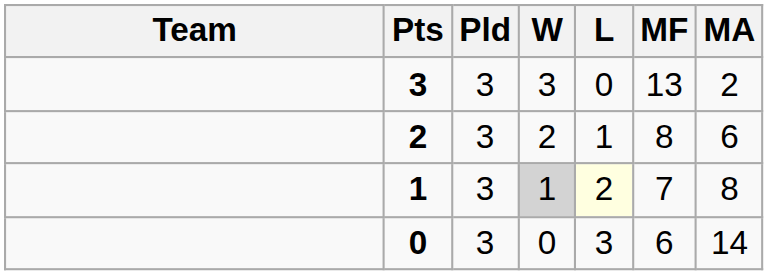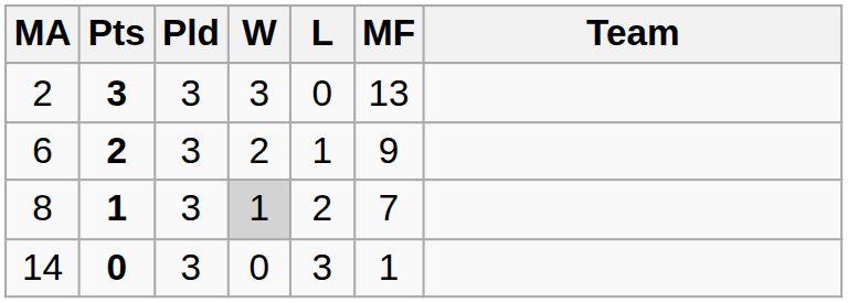columns swapped: Team <-> MA
row 3 | MF: 8 -> 9
row 4 | L: lightyellow background -> no background
row 5 | MF: 6 -> 1
